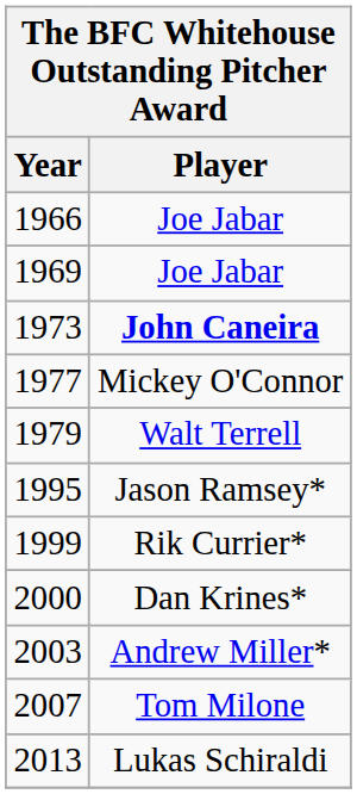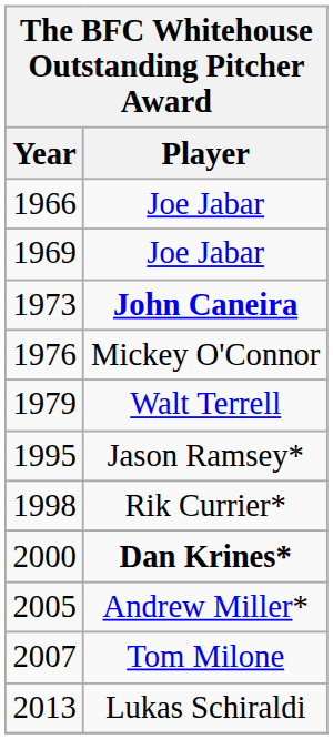row 6 | Year: 1977 -> 1976
row 9 | Year: 1999 -> 1998
row 10 | Player: normal -> bold
row 11 | Year: 2003 -> 2005
